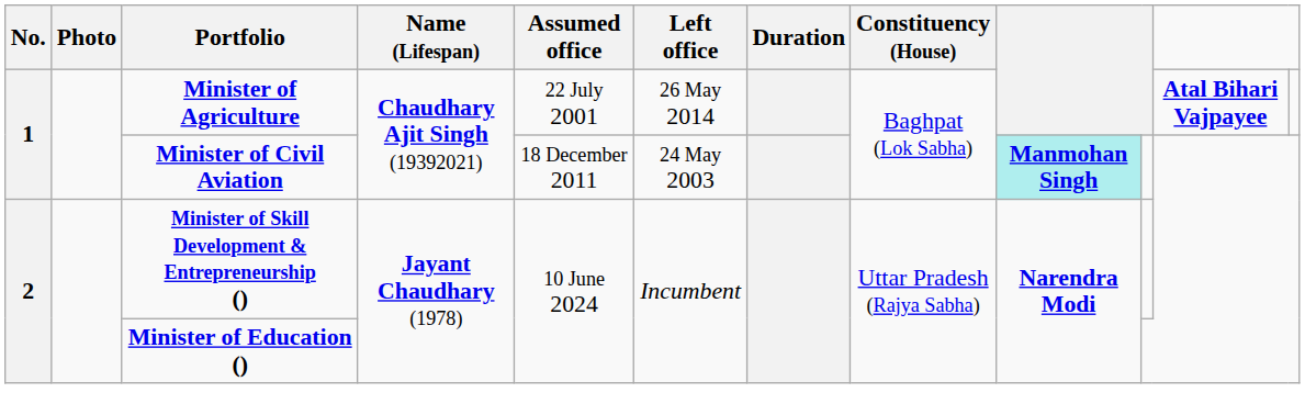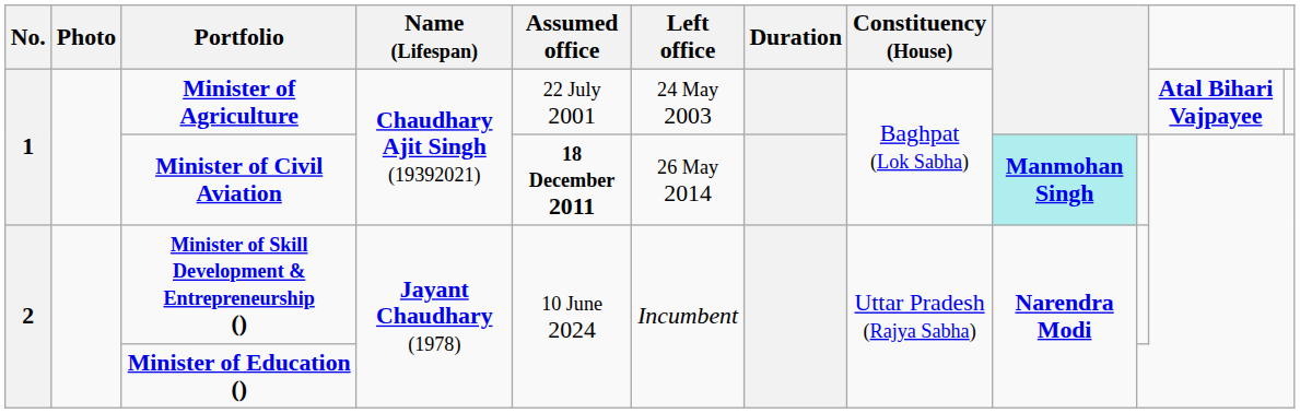Minister of Agriculture | Left office: 26 May 2014 -> 24 May 2003
Minister of Civil Aviation | Assumed office: normal -> bold
Minister of Civil Aviation | Left office: 24 May 2003 -> 26 May 2014
